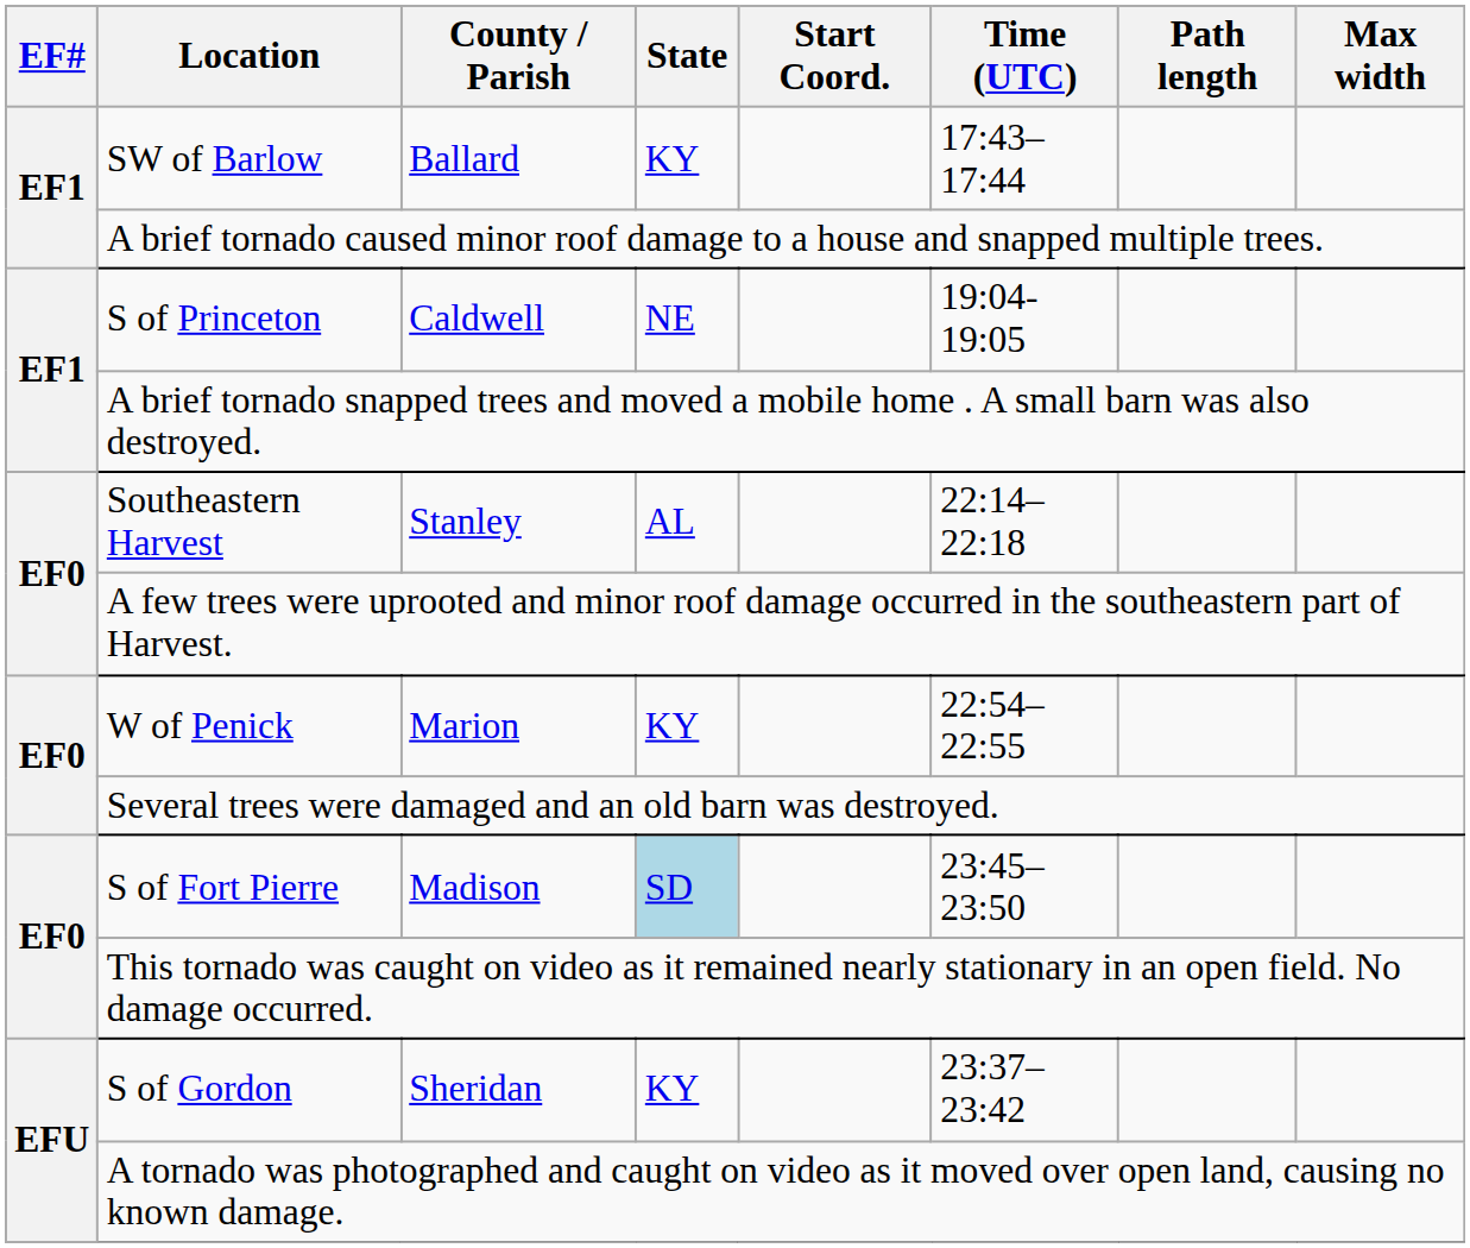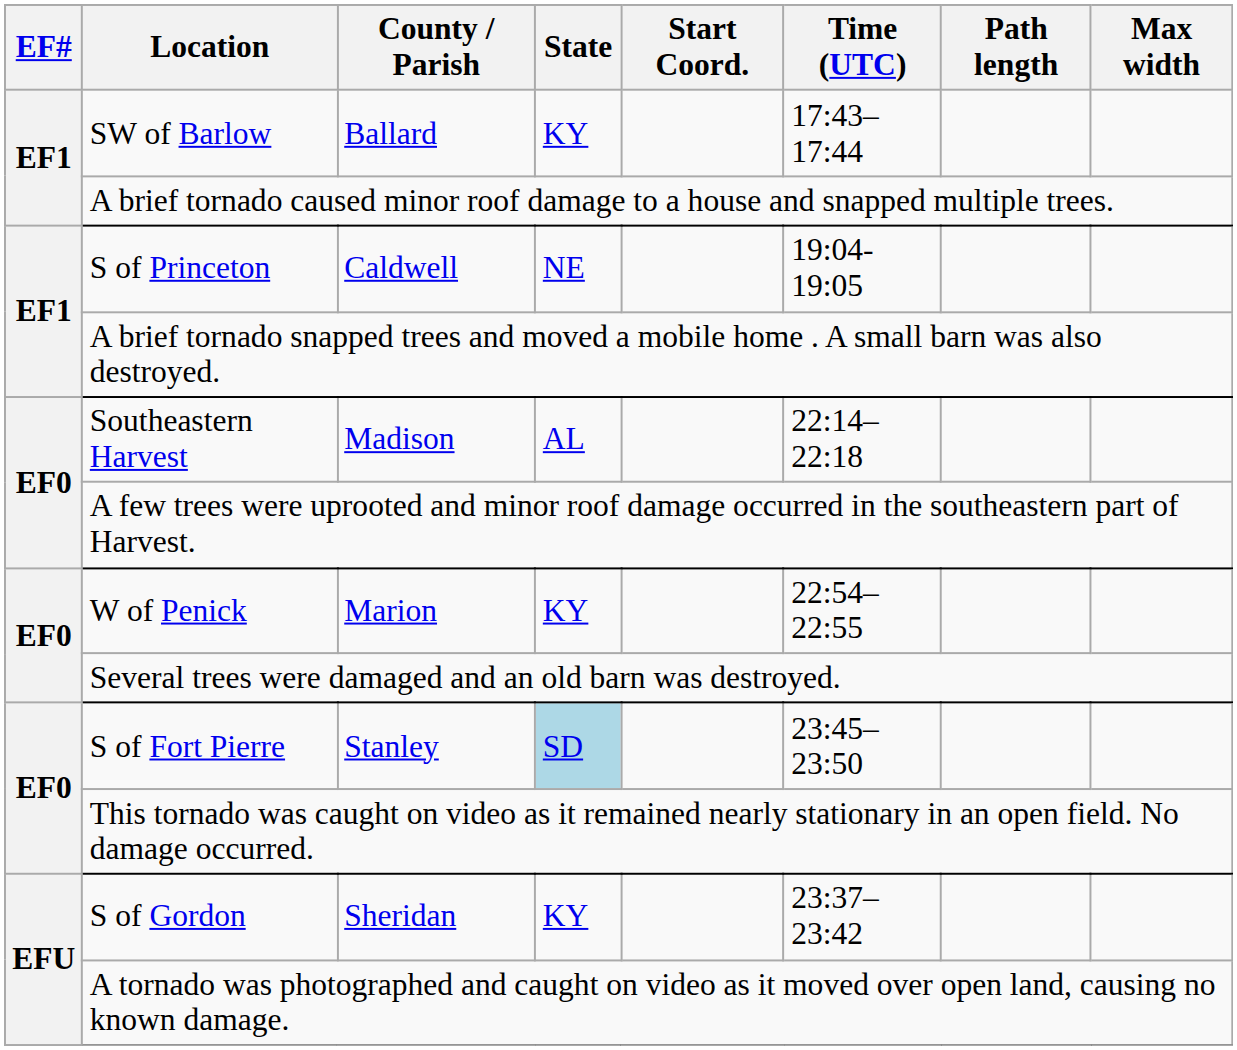Southeastern Harvest | County / Parish: Stanley -> Madison
S of Fort Pierre | County / Parish: Madison -> Stanley
